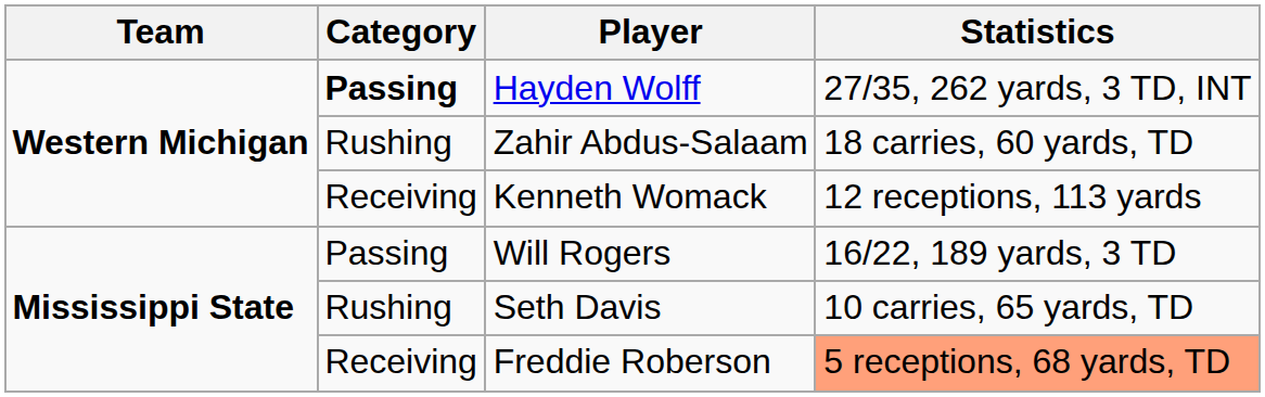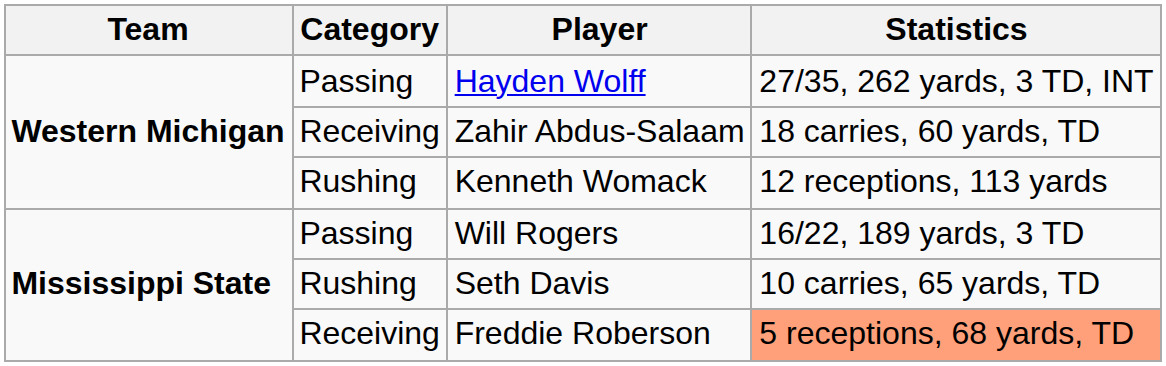Hayden Wolff | Category: bold -> normal
Zahir Abdus-Salaam | Category: Rushing -> Receiving
Kenneth Womack | Category: Receiving -> Rushing
